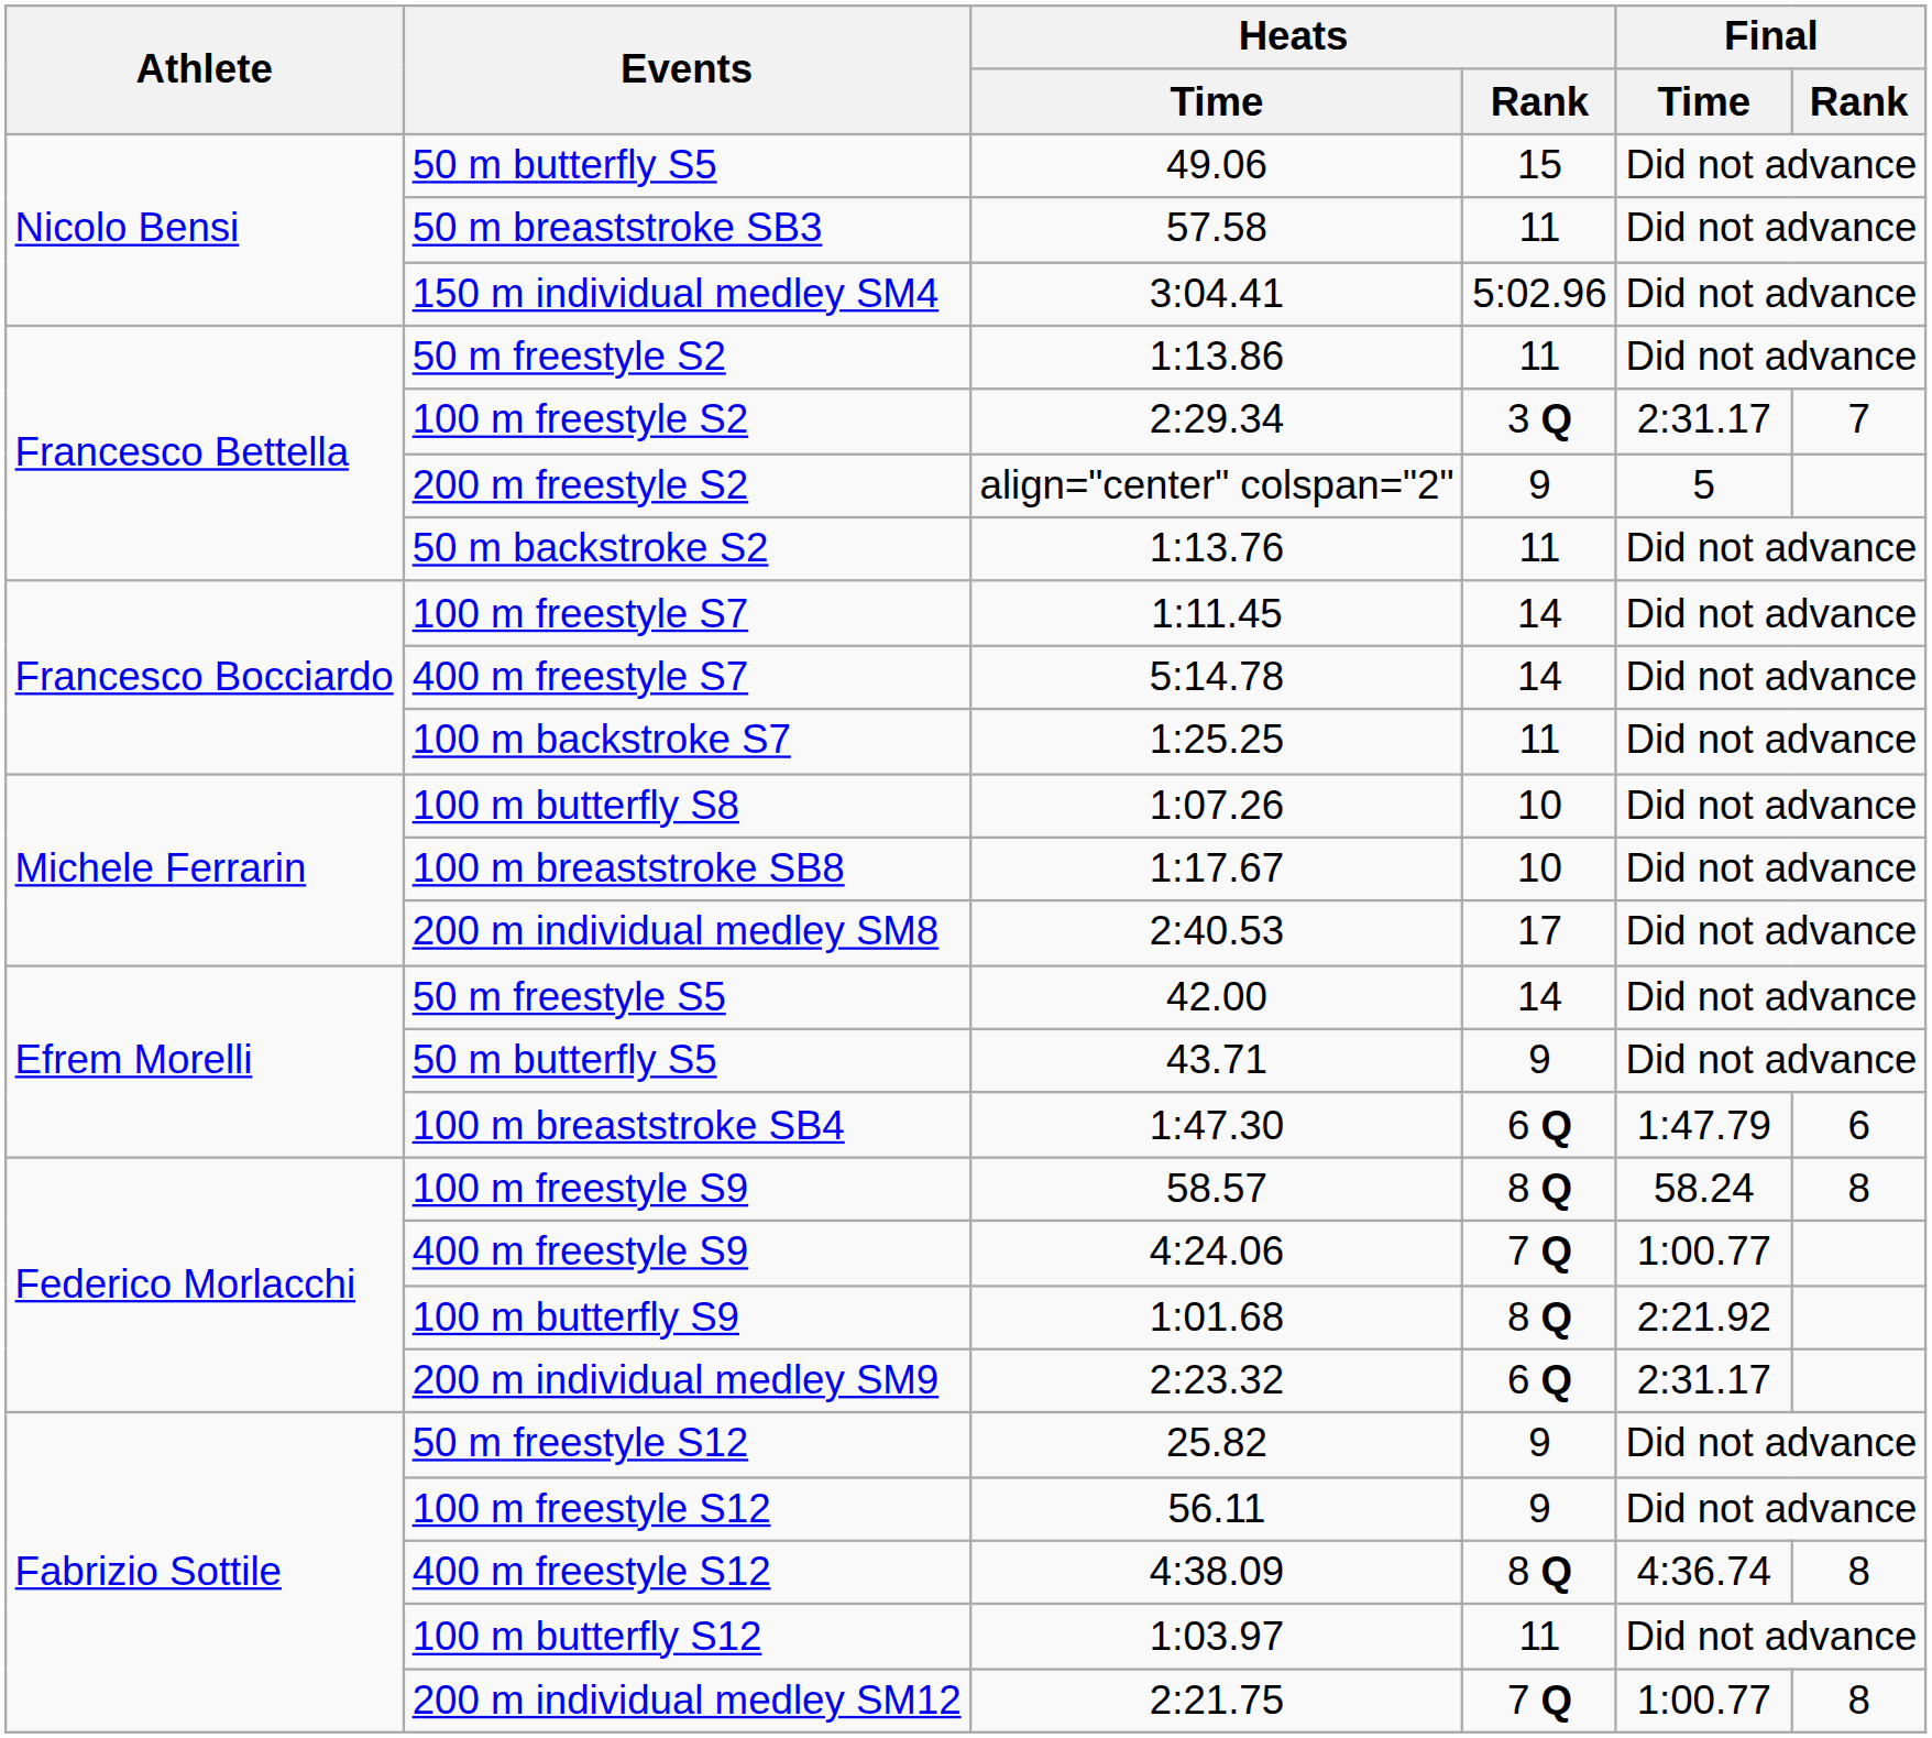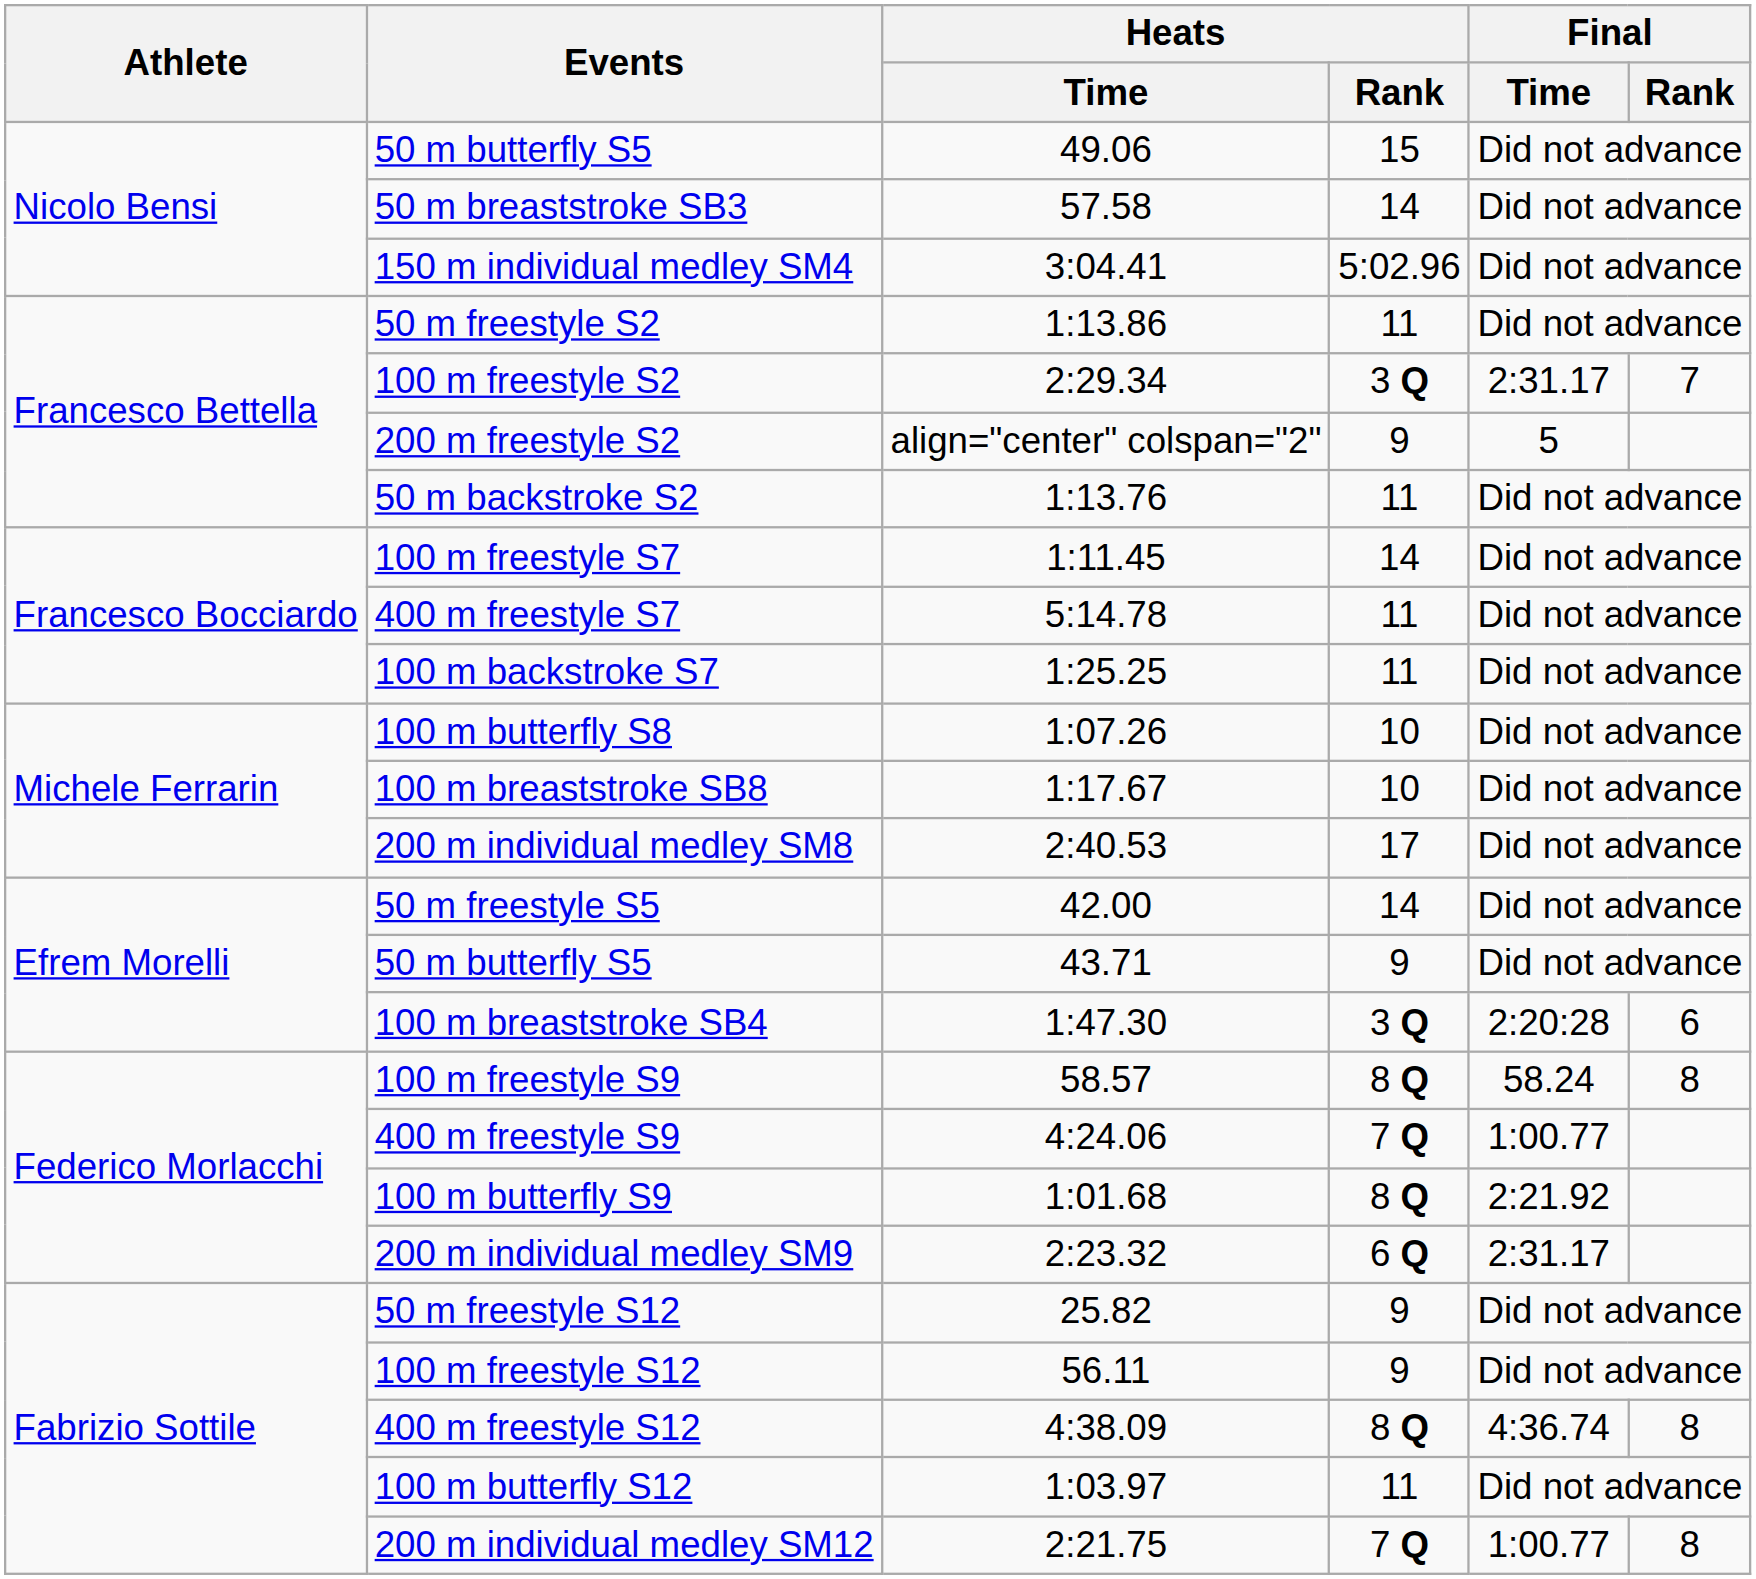50 m breaststroke SB3 | Heats / Rank: 11 -> 14
400 m freestyle S7 | Heats / Rank: 14 -> 11
100 m breaststroke SB4 | Heats / Rank: 6 Q -> 3 Q
100 m breaststroke SB4 | Final / Time: 1:47.79 -> 2:20:28
